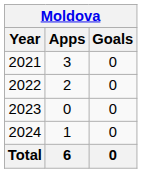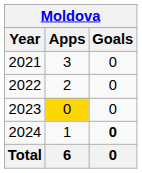2023 | Apps: no background -> gold background
2024 | Goals: normal -> bold
